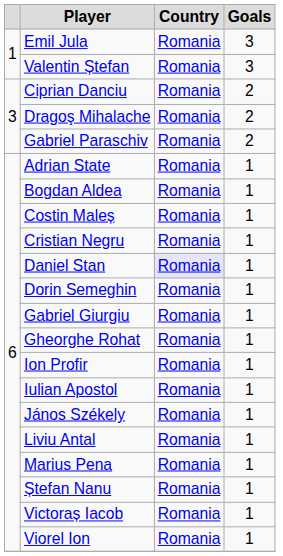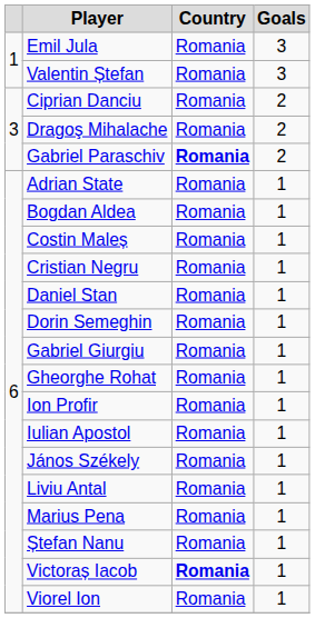Gabriel Paraschiv | Country: normal -> bold
Daniel Stan | Country: lavender background -> no background
Victoraș Iacob | Country: normal -> bold
